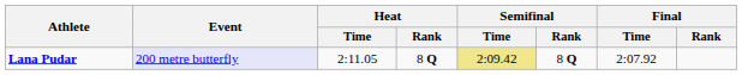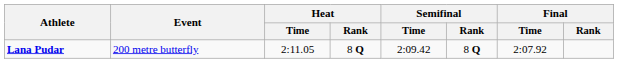Lana Pudar | Event: lavender background -> no background
Lana Pudar | Semifinal / Time: khaki background -> no background
